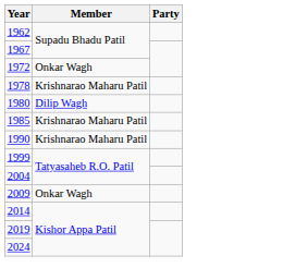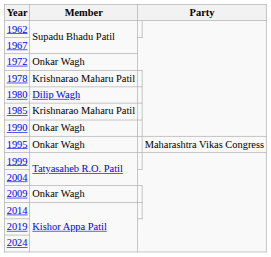1990 | Member: Krishnarao Maharu Patil -> Onkar Wagh
+ row: 1995 | Onkar Wagh | Maharashtra Vikas Congress
